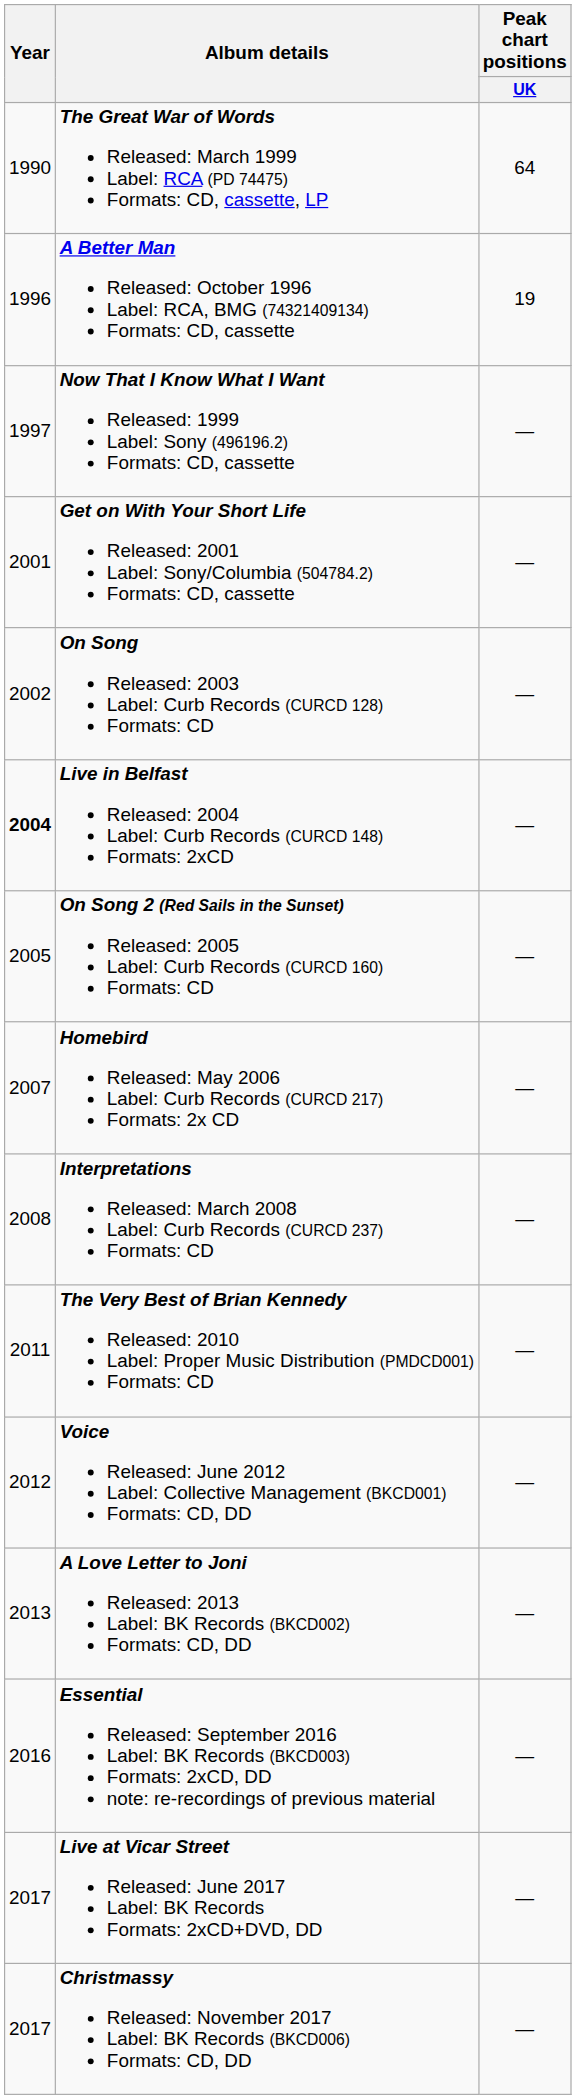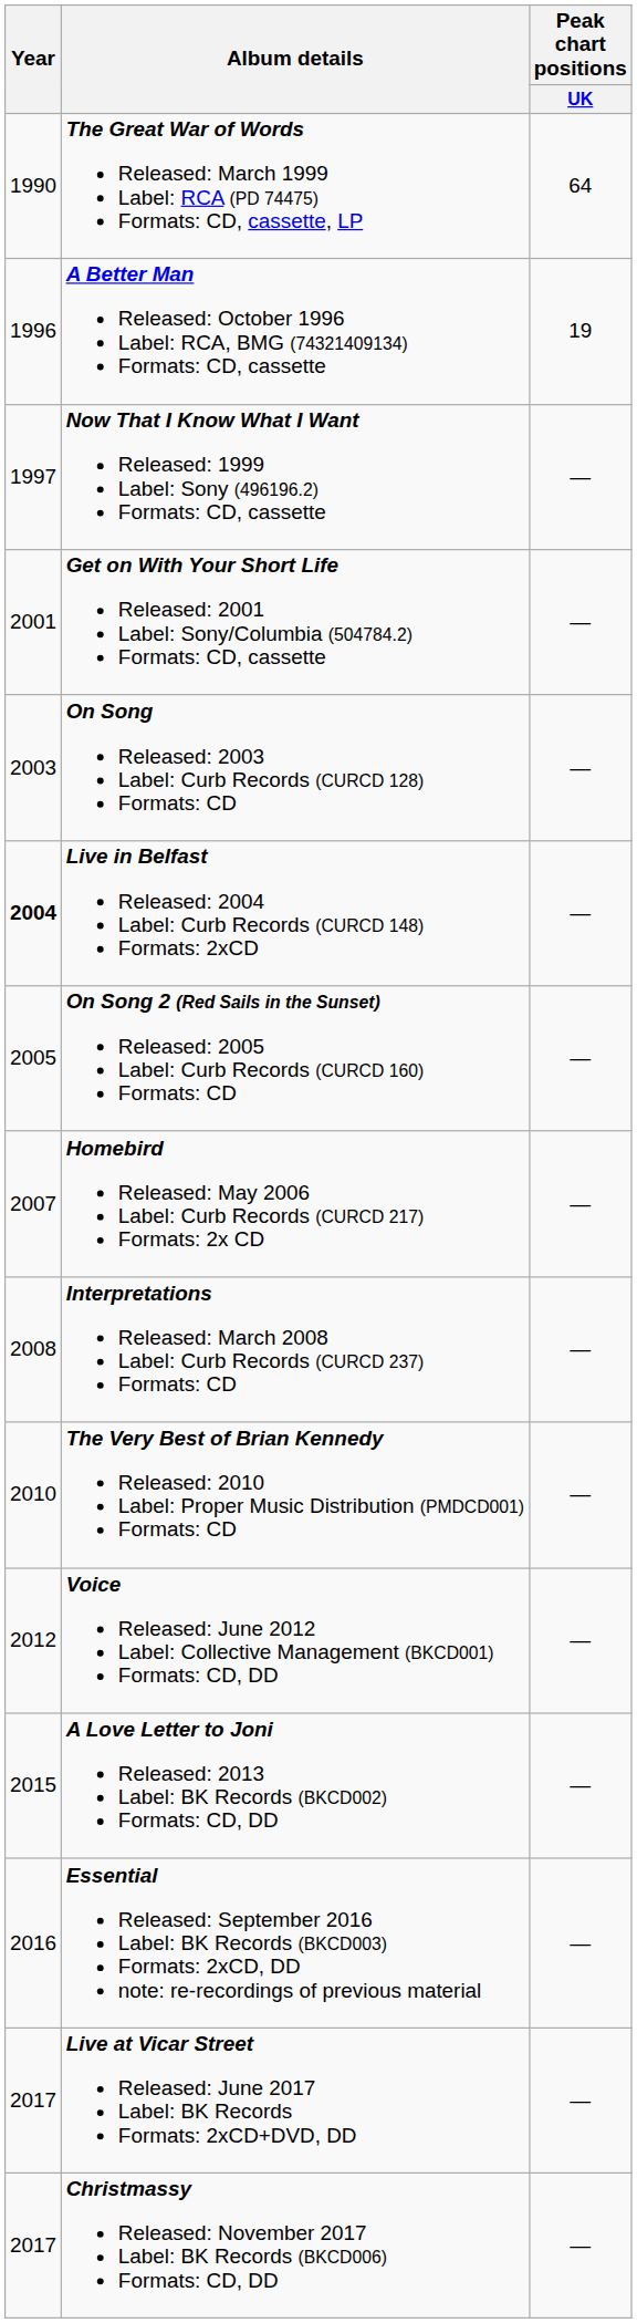row 7 | Year: 2002 -> 2003
row 12 | Year: 2011 -> 2010
row 14 | Year: 2013 -> 2015
